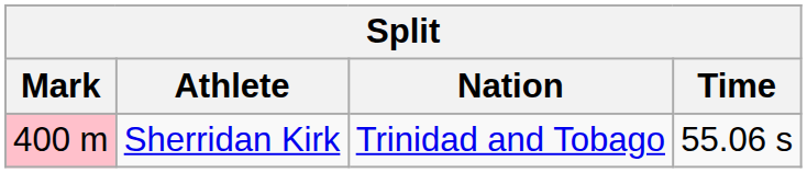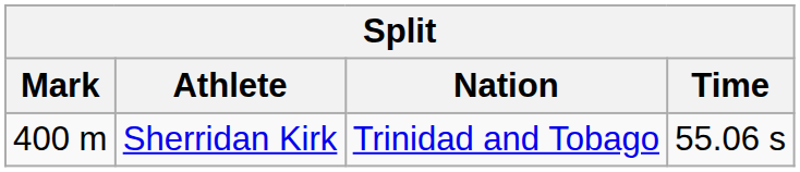Sherridan Kirk | Mark: pink background -> no background
